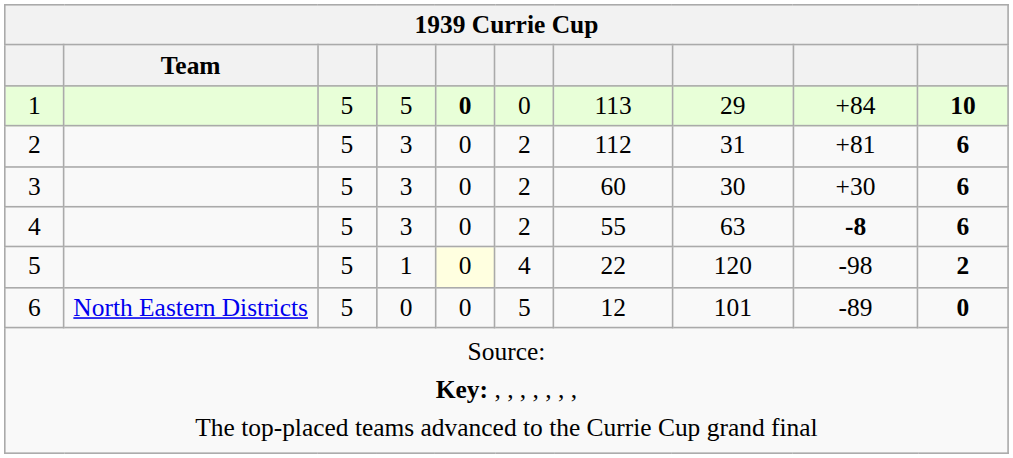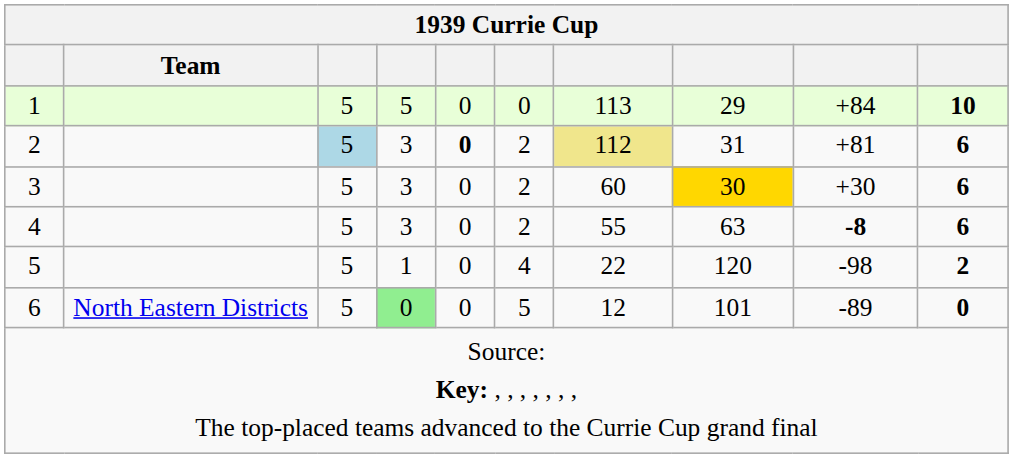row 3 | column 5: bold -> normal
row 4 | column 3: no background -> lightblue background
row 4 | column 5: normal -> bold
row 4 | column 7: no background -> khaki background
row 5 | column 8: no background -> gold background
row 7 | column 5: lightyellow background -> no background
row 8 | column 4: no background -> lightgreen background
